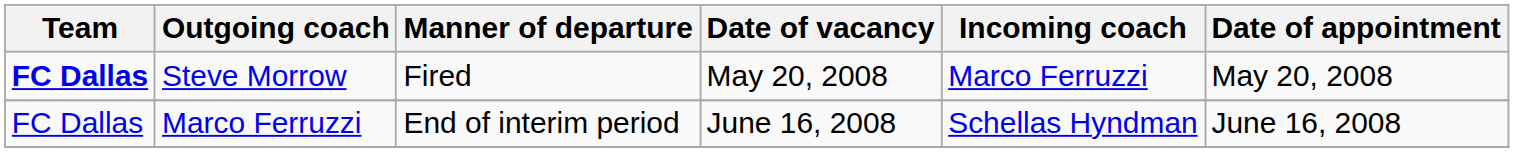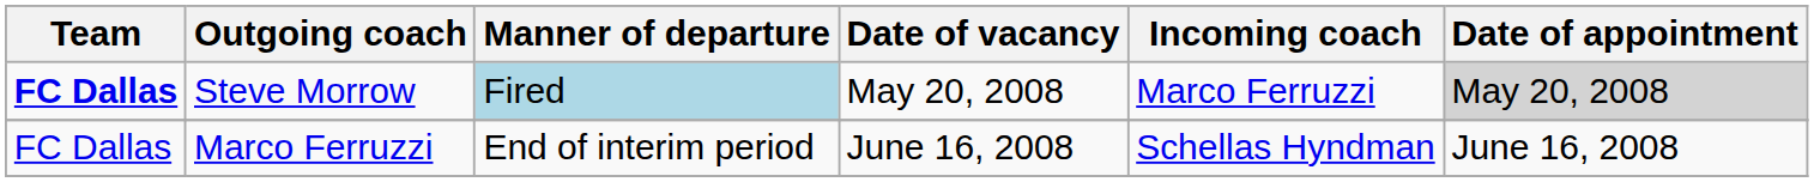Steve Morrow | Manner of departure: no background -> lightblue background
Steve Morrow | Date of appointment: no background -> lightgrey background
